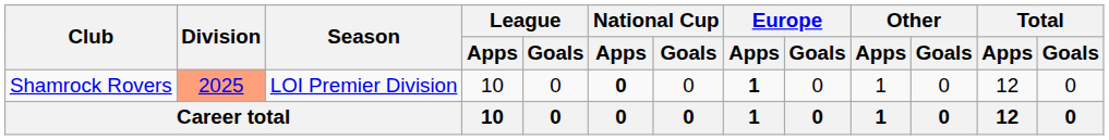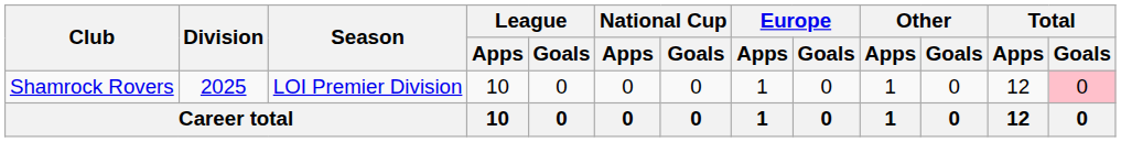Shamrock Rovers | Division: lightsalmon background -> no background
Shamrock Rovers | National Cup / Apps: bold -> normal
Shamrock Rovers | Europe / Apps: bold -> normal
Shamrock Rovers | Total / Goals: no background -> pink background
